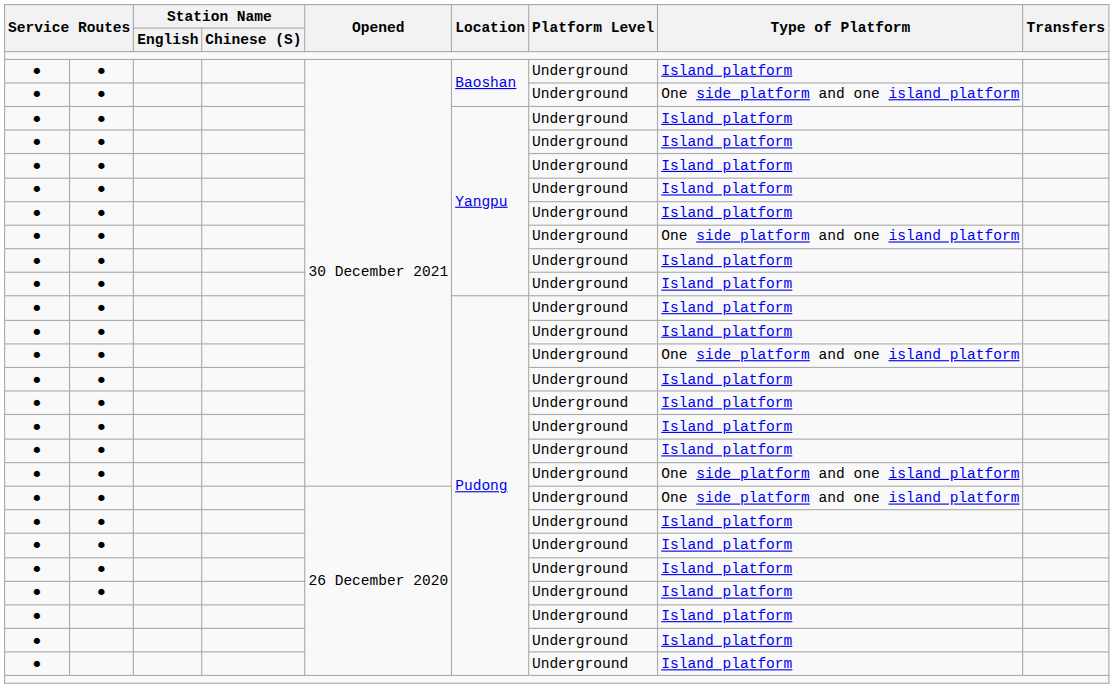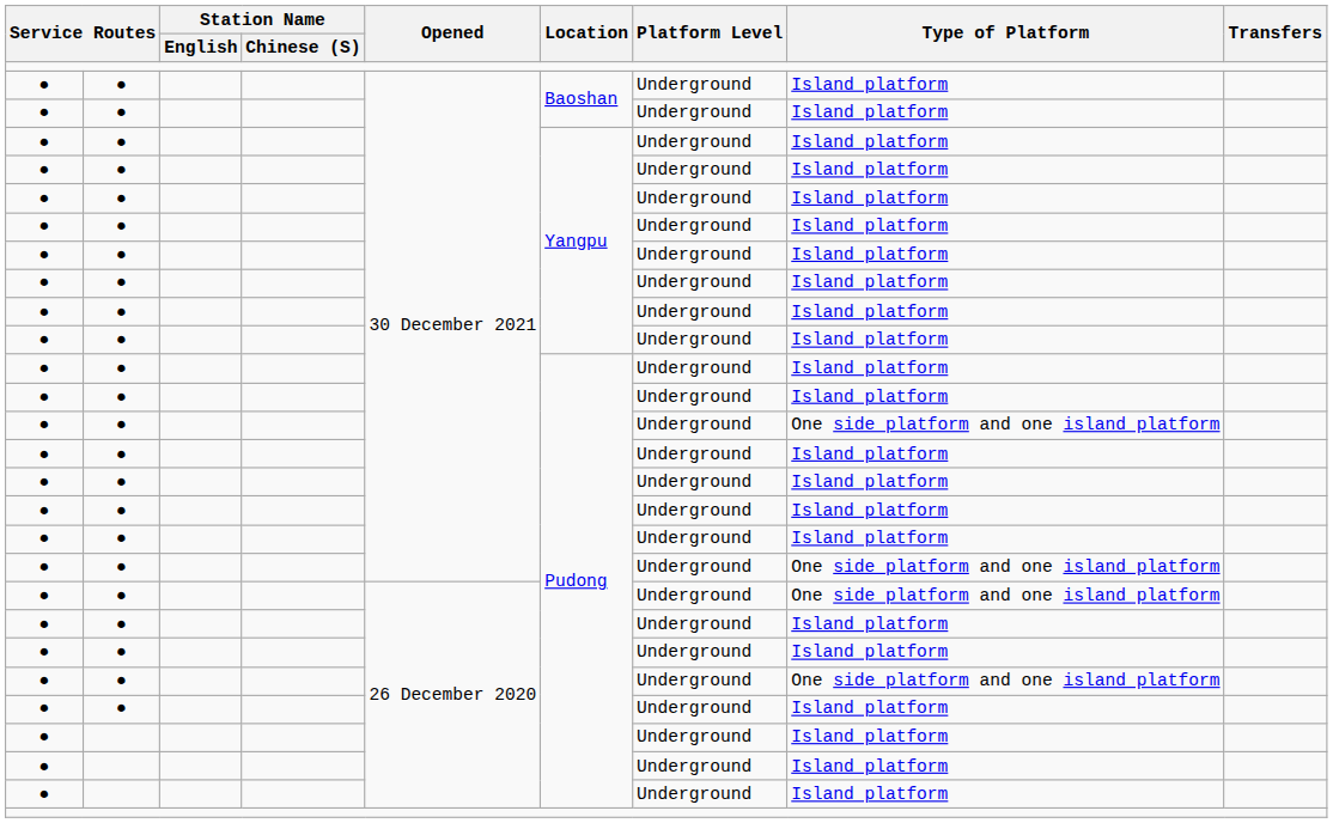row 5 | Type of Platform: One side platform and one island platform -> Island platform
row 11 | Type of Platform: One side platform and one island platform -> Island platform
row 25 | Type of Platform: Island platform -> One side platform and one island platform
